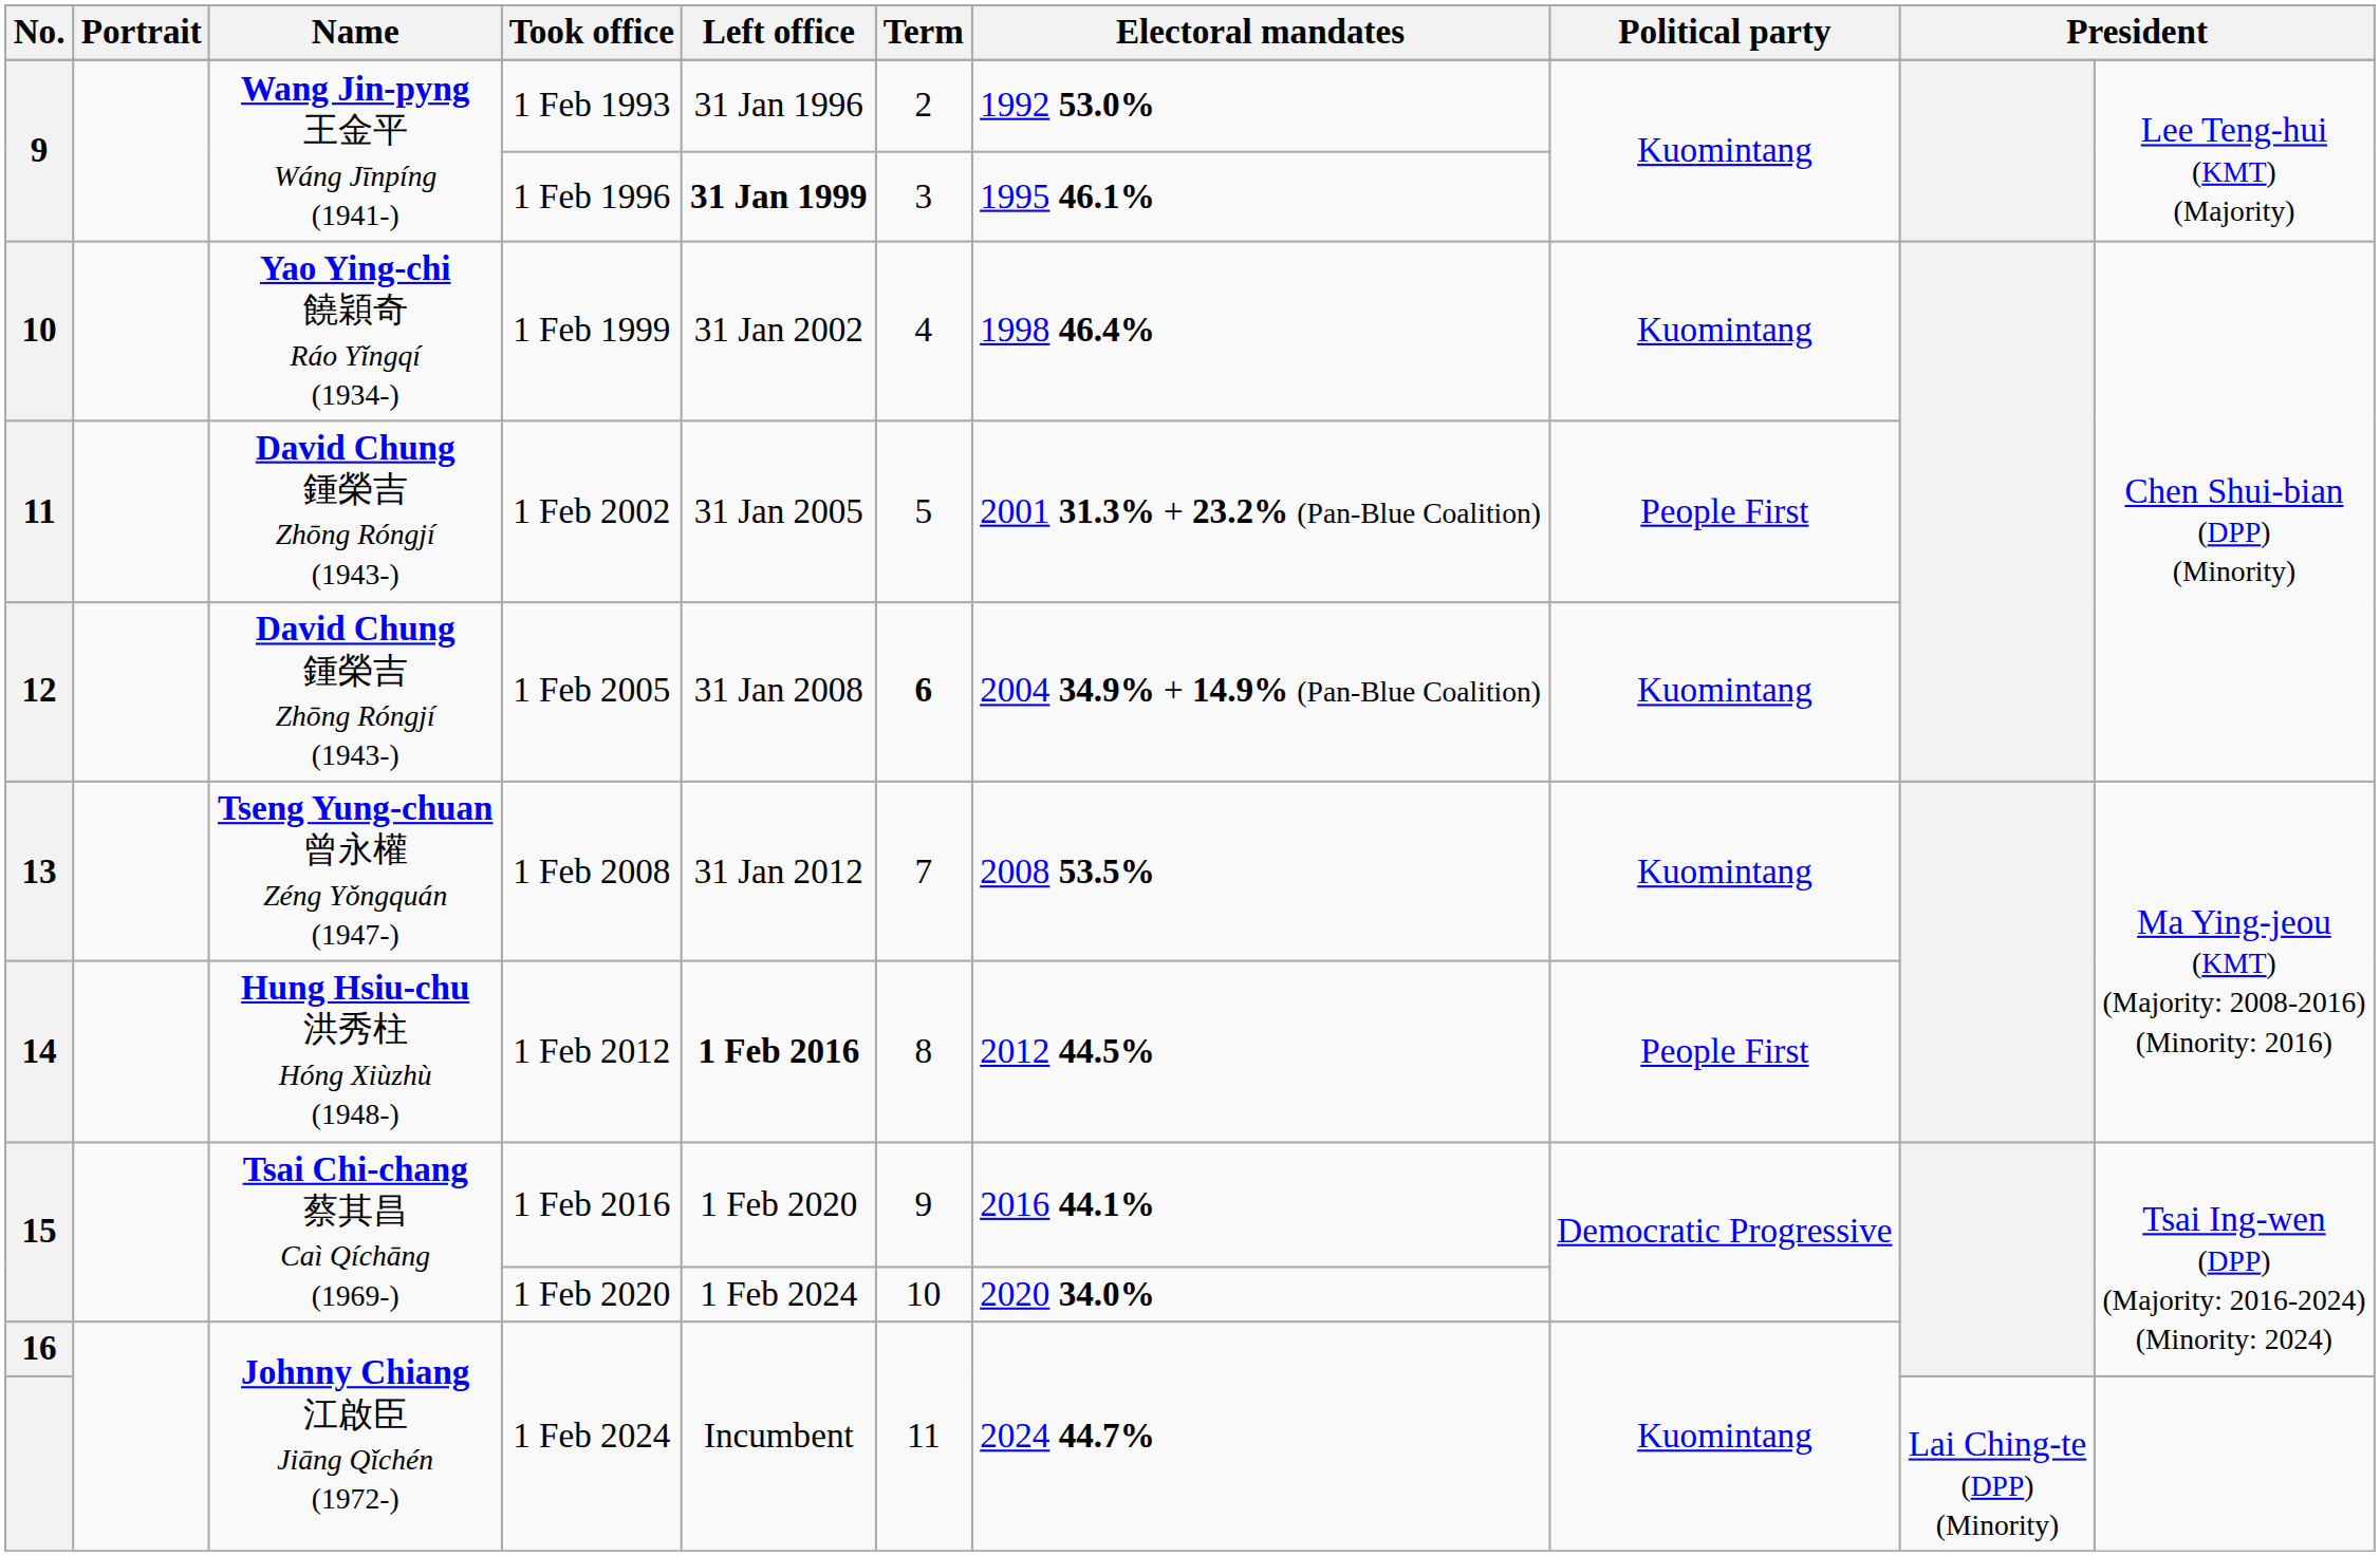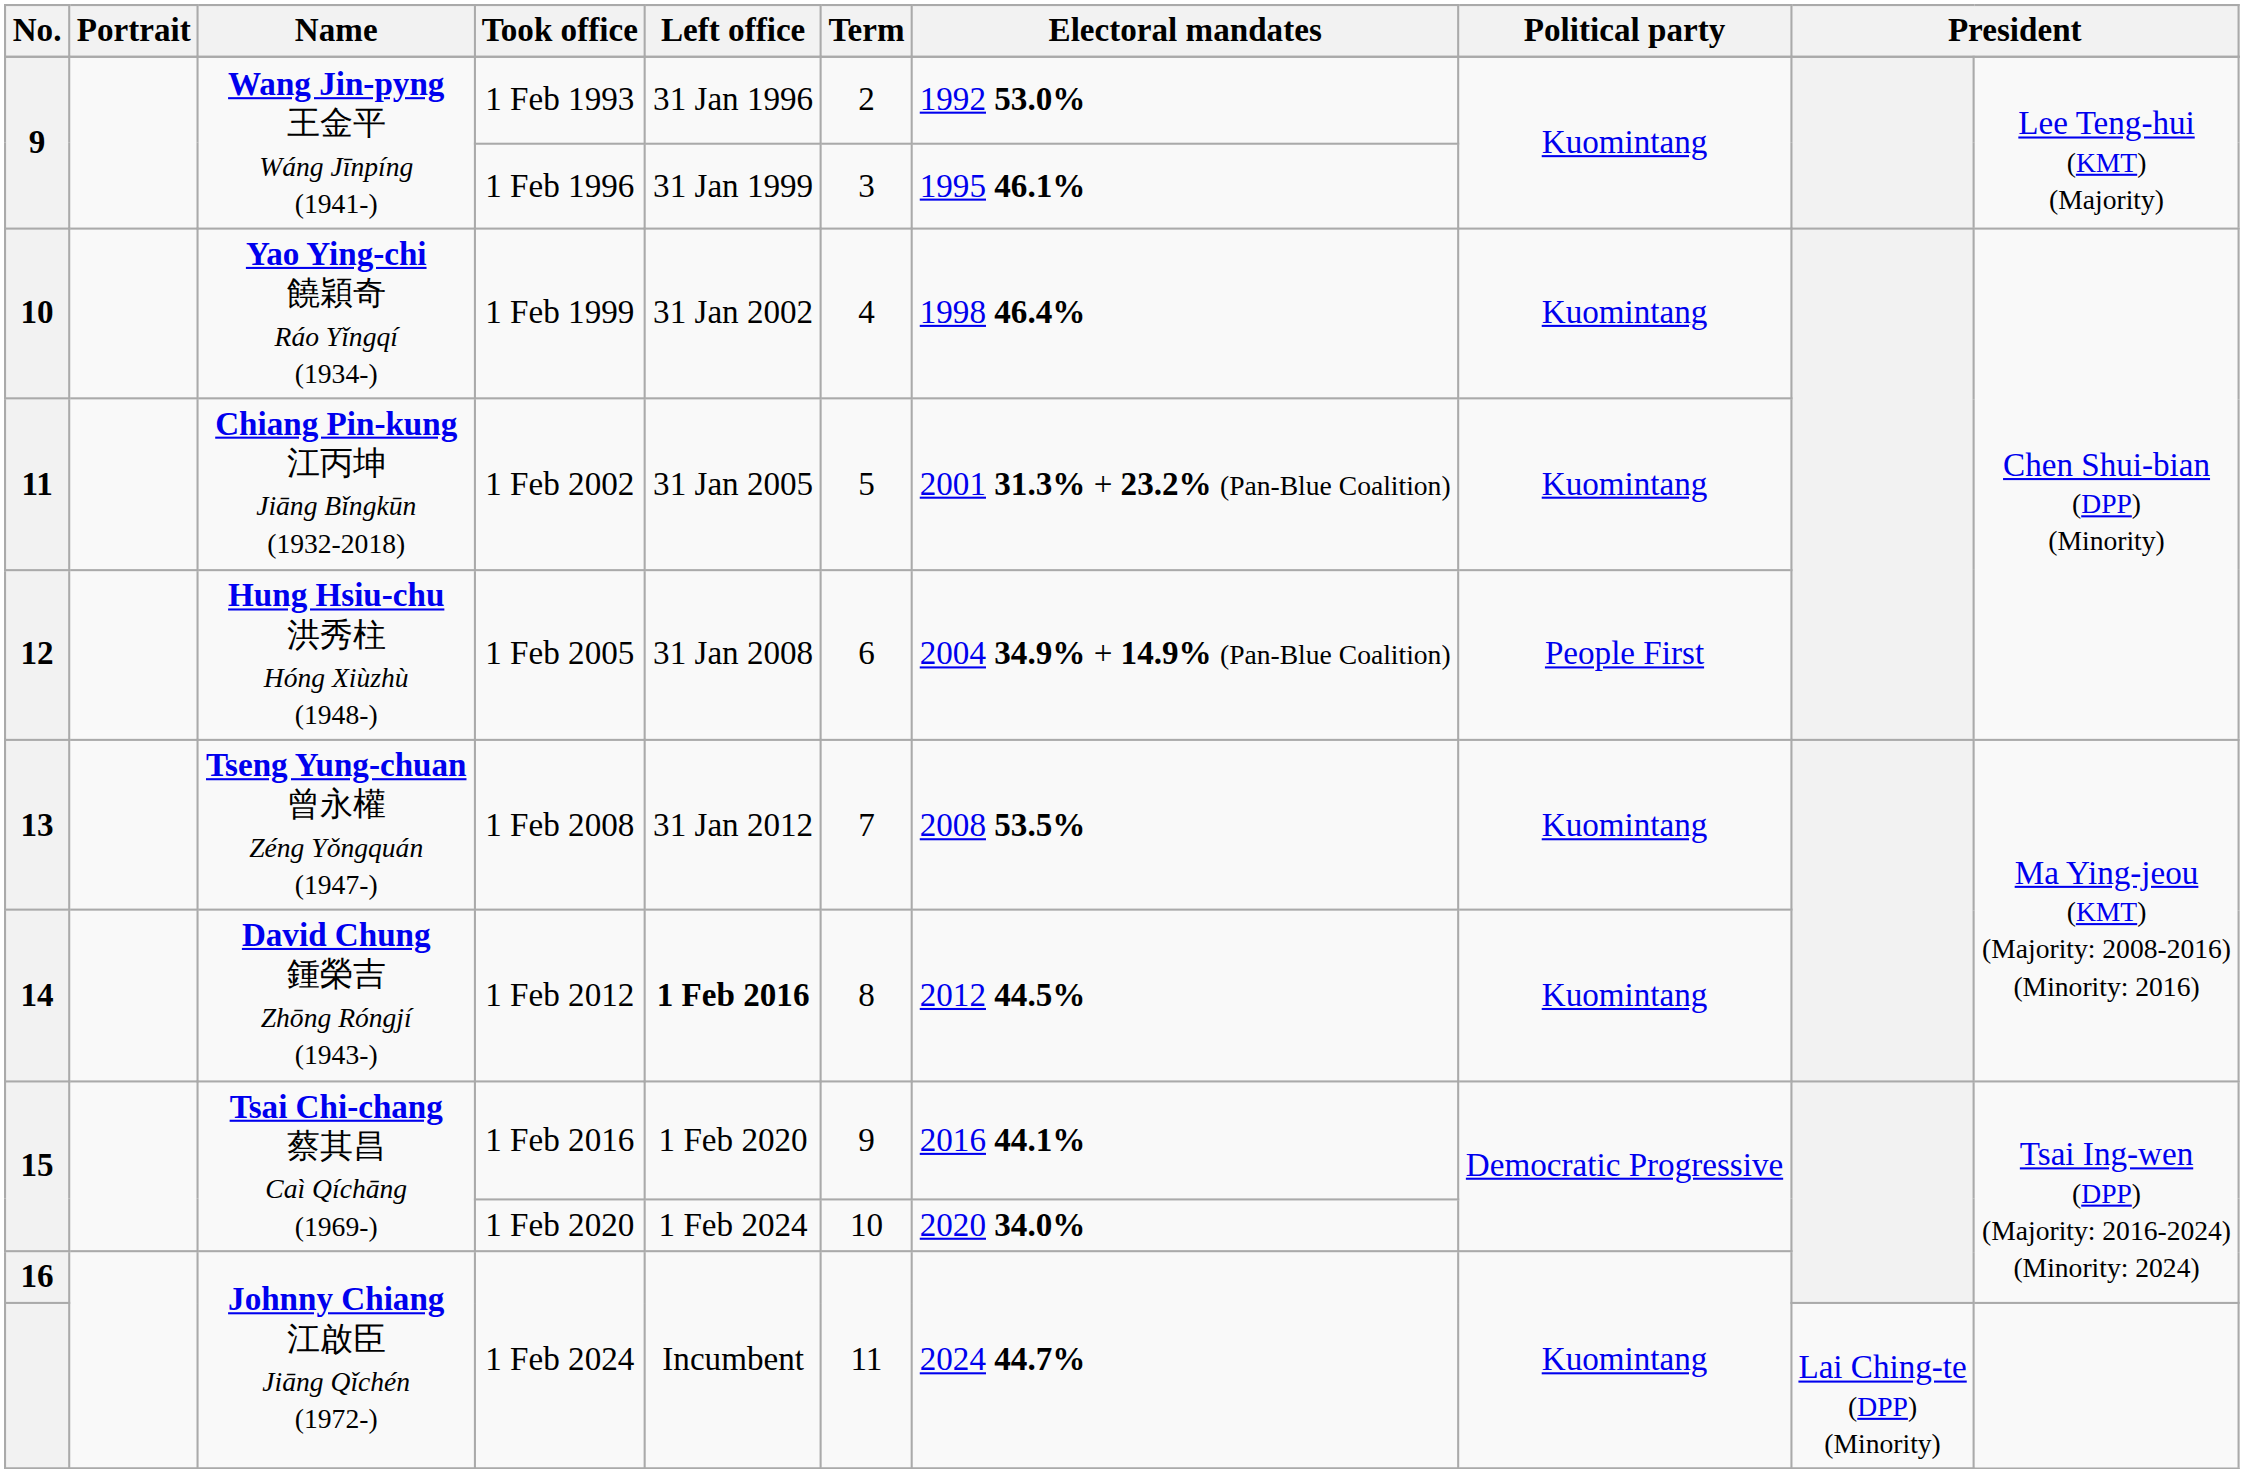1 Feb 1996 | Left office: bold -> normal
1 Feb 2002 | Name: David Chung 鍾榮吉 Zhōng Róngjí (1943-) -> Chiang Pin-kung 江丙坤 Jiāng Bǐngkūn (1932-2018)
1 Feb 2002 | Political party: People First -> Kuomintang
1 Feb 2005 | Name: David Chung 鍾榮吉 Zhōng Róngjí (1943-) -> Hung Hsiu-chu 洪秀柱 Hóng Xiùzhù (1948-)
1 Feb 2005 | Term: bold -> normal
1 Feb 2005 | Political party: Kuomintang -> People First
1 Feb 2012 | Name: Hung Hsiu-chu 洪秀柱 Hóng Xiùzhù (1948-) -> David Chung 鍾榮吉 Zhōng Róngjí (1943-)
1 Feb 2012 | Political party: People First -> Kuomintang
